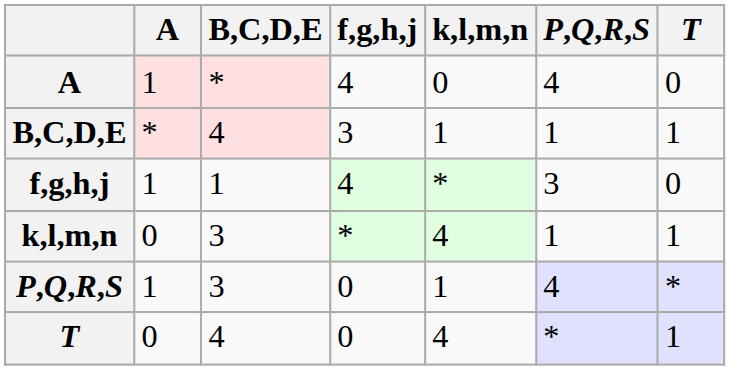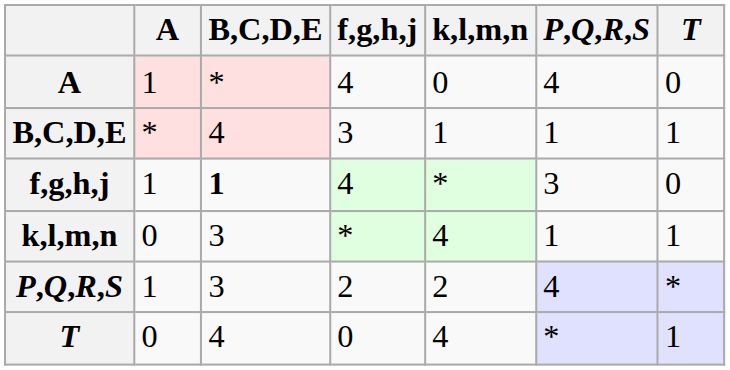row 4 | B,C,D,E: normal -> bold
row 6 | f,g,h,j: 0 -> 2
row 6 | k,l,m,n: 1 -> 2
